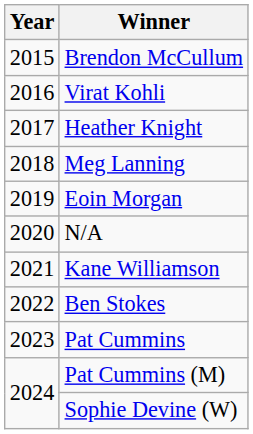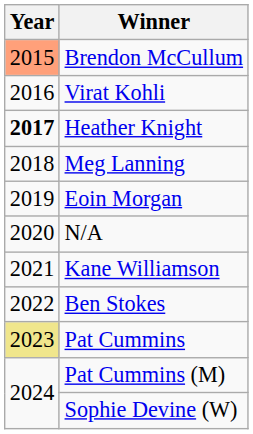Brendon McCullum | Year: no background -> lightsalmon background
Heather Knight | Year: normal -> bold
Pat Cummins | Year: no background -> khaki background
